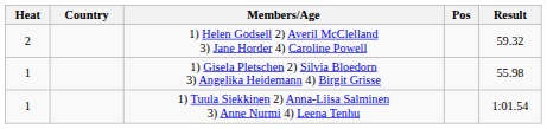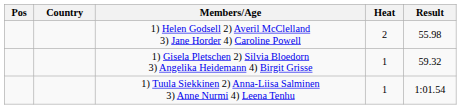columns swapped: Pos <-> Heat
row 2 | Result: 59.32 -> 55.98
row 3 | Result: 55.98 -> 59.32
